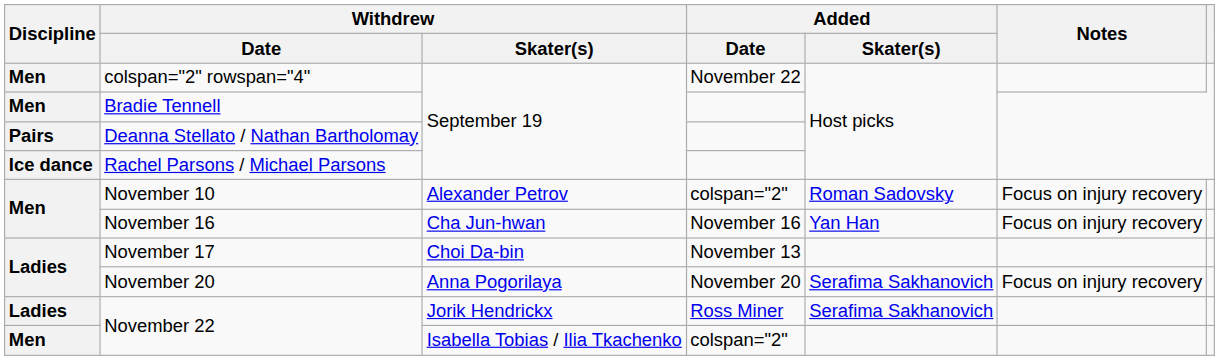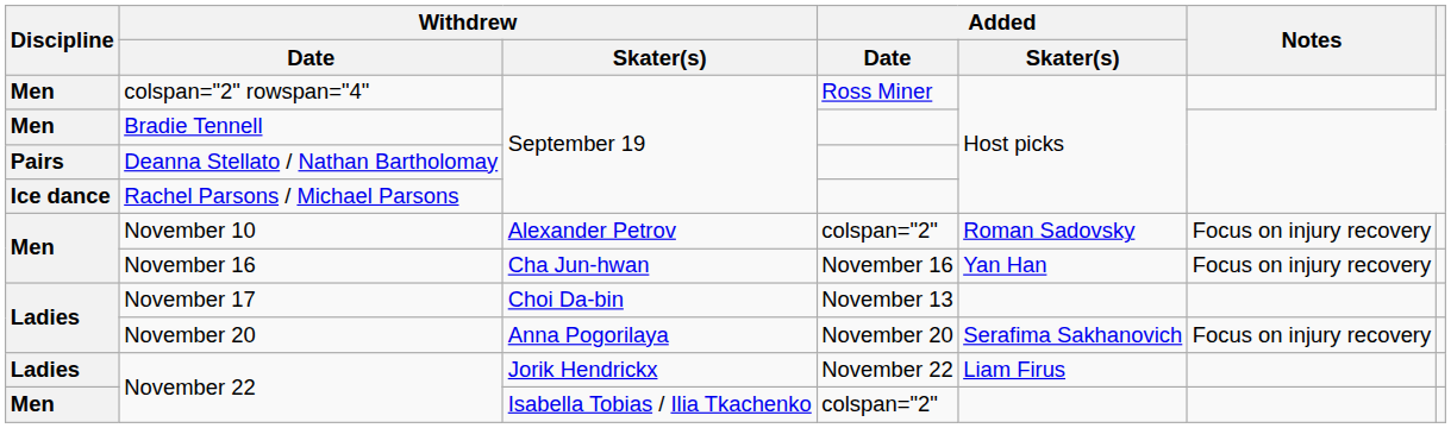colspan="2" rowspan="4" | Added / Date: November 22 -> Ross Miner
November 22 / Jorik Hendrickx | Added / Date: Ross Miner -> November 22
November 22 / Jorik Hendrickx | Added / Skater(s): Serafima Sakhanovich -> Liam Firus
